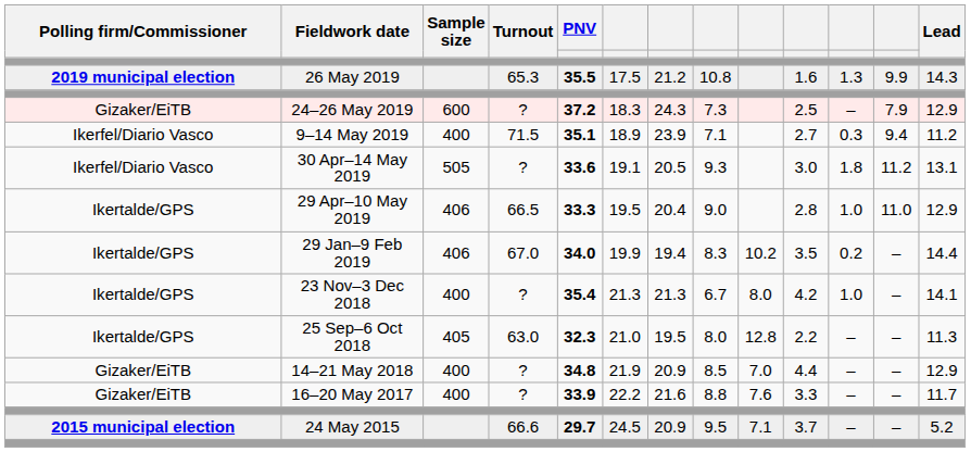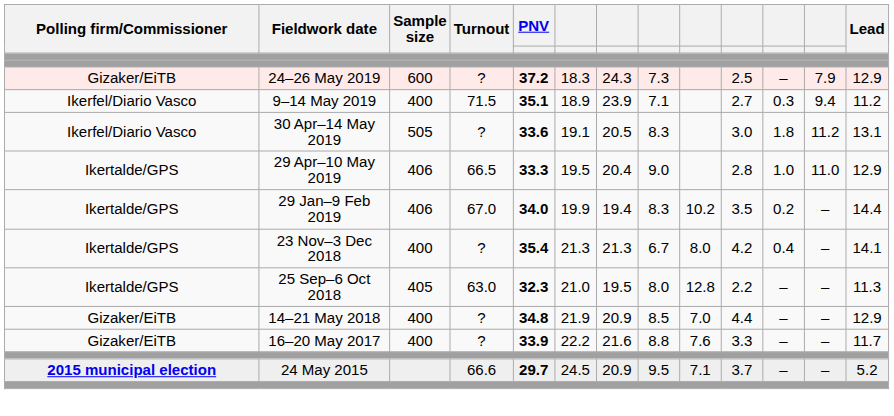- row: 2019 municipal election | 26 May 2019 | 65.3 | 35.5 | 17.5 | 21.2 | 10.8 | 1.6 | 1.3 | 9.9 | 14.3
30 Apr–14 May 2019 | column 8: 9.3 -> 8.3
23 Nov–3 Dec 2018 | column 11: 1.0 -> 0.4
